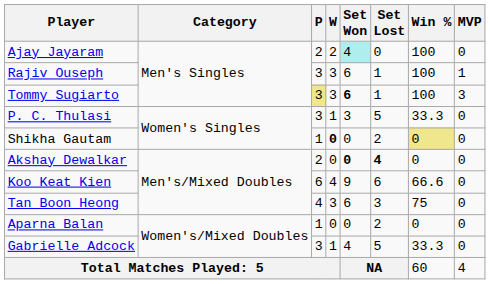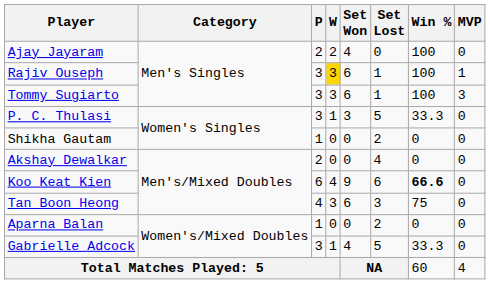Ajay Jayaram | Set Won: paleturquoise background -> no background
Rajiv Ouseph | W: no background -> gold background
Tommy Sugiarto | P: khaki background -> no background
Tommy Sugiarto | Set Won: bold -> normal
Shikha Gautam | W: bold -> normal
Shikha Gautam | Win %: khaki background -> no background
Akshay Dewalkar | Set Won: bold -> normal
Akshay Dewalkar | Set Lost: bold -> normal
Koo Keat Kien | Win %: normal -> bold
